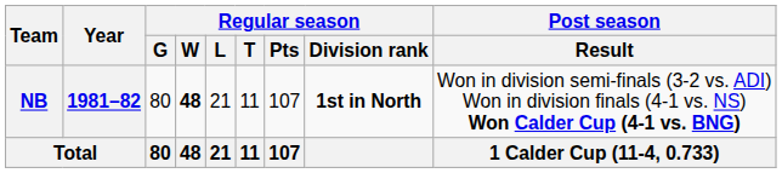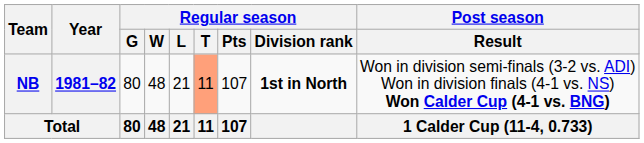NB | Regular season / W: bold -> normal
NB | Regular season / T: no background -> lightsalmon background
